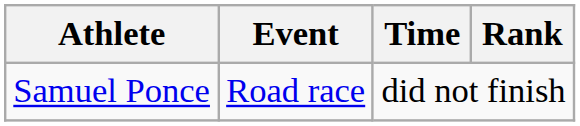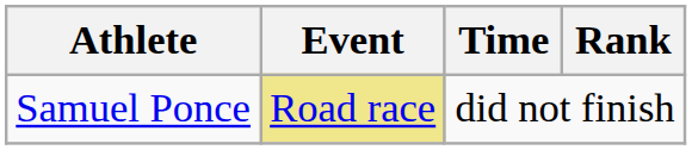Samuel Ponce | Event: no background -> khaki background
